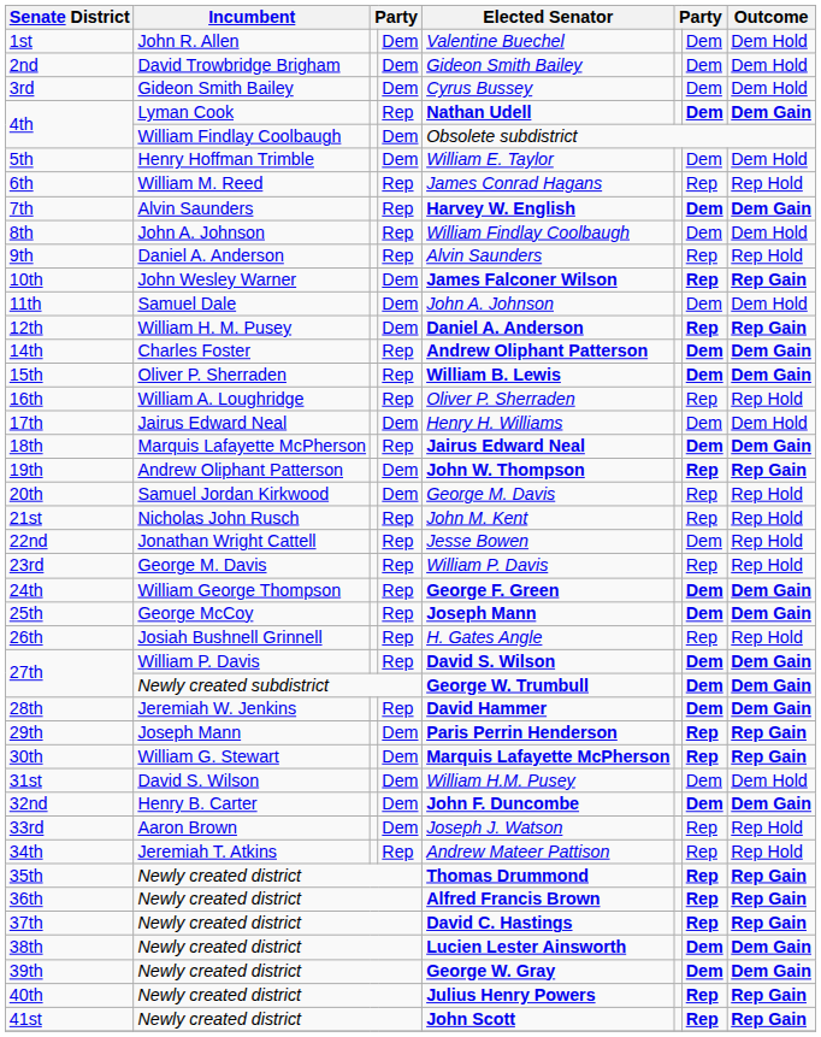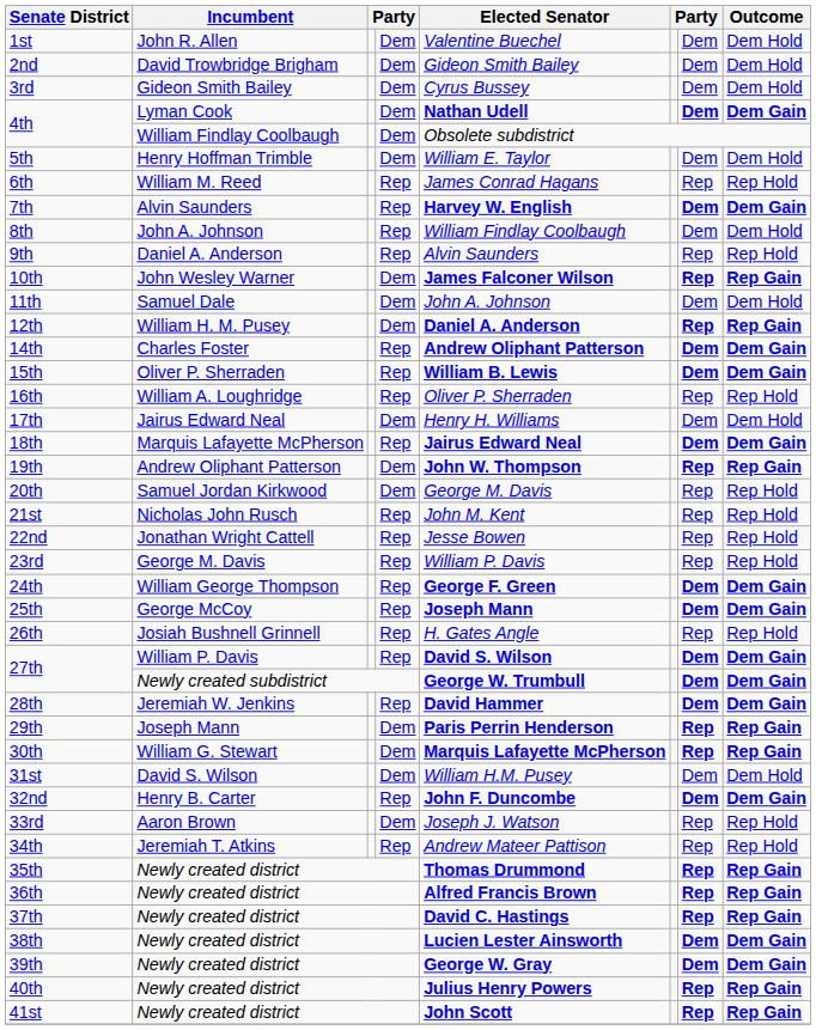4th / Lyman Cook | column 4: Rep -> Dem
22nd | column 7: Dem -> Rep
32nd | column 4: Dem -> Rep
